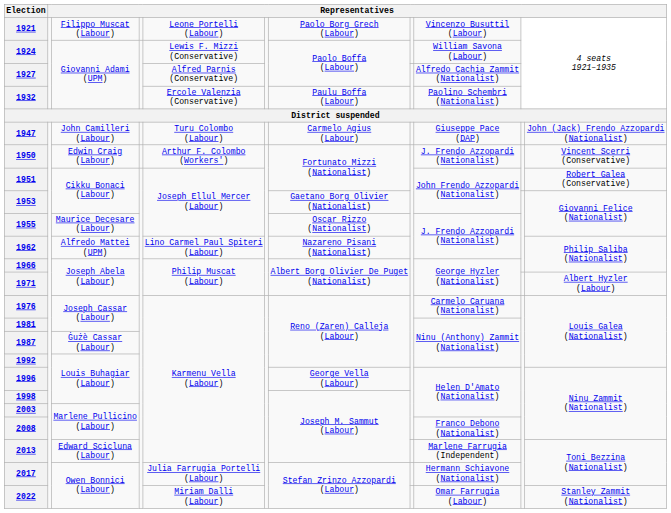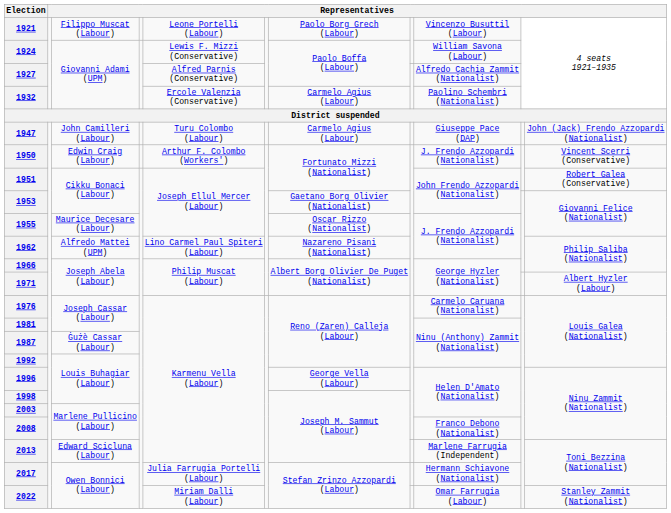1932 | column 7: Paulu Boffa (Labour) -> Carmelo Agius (Labour)
